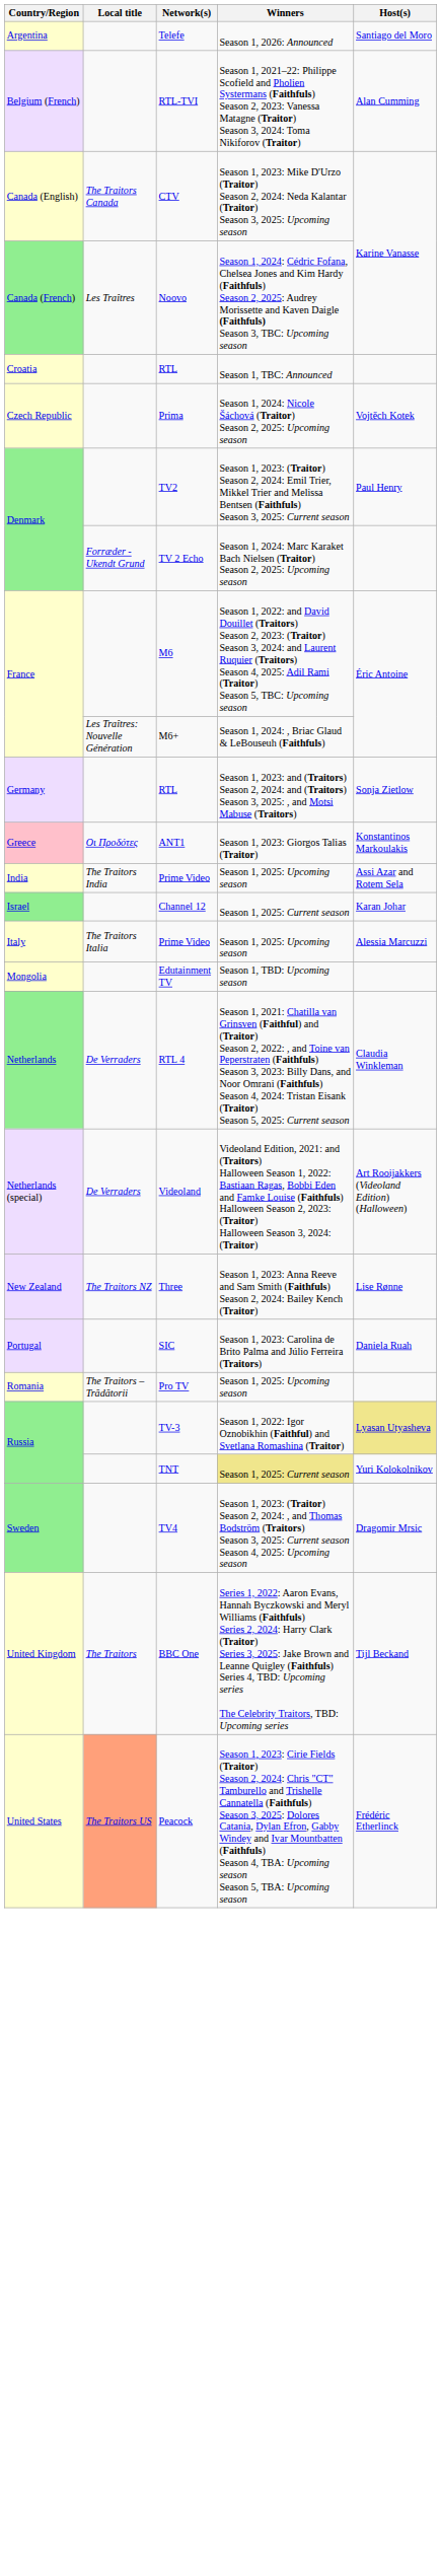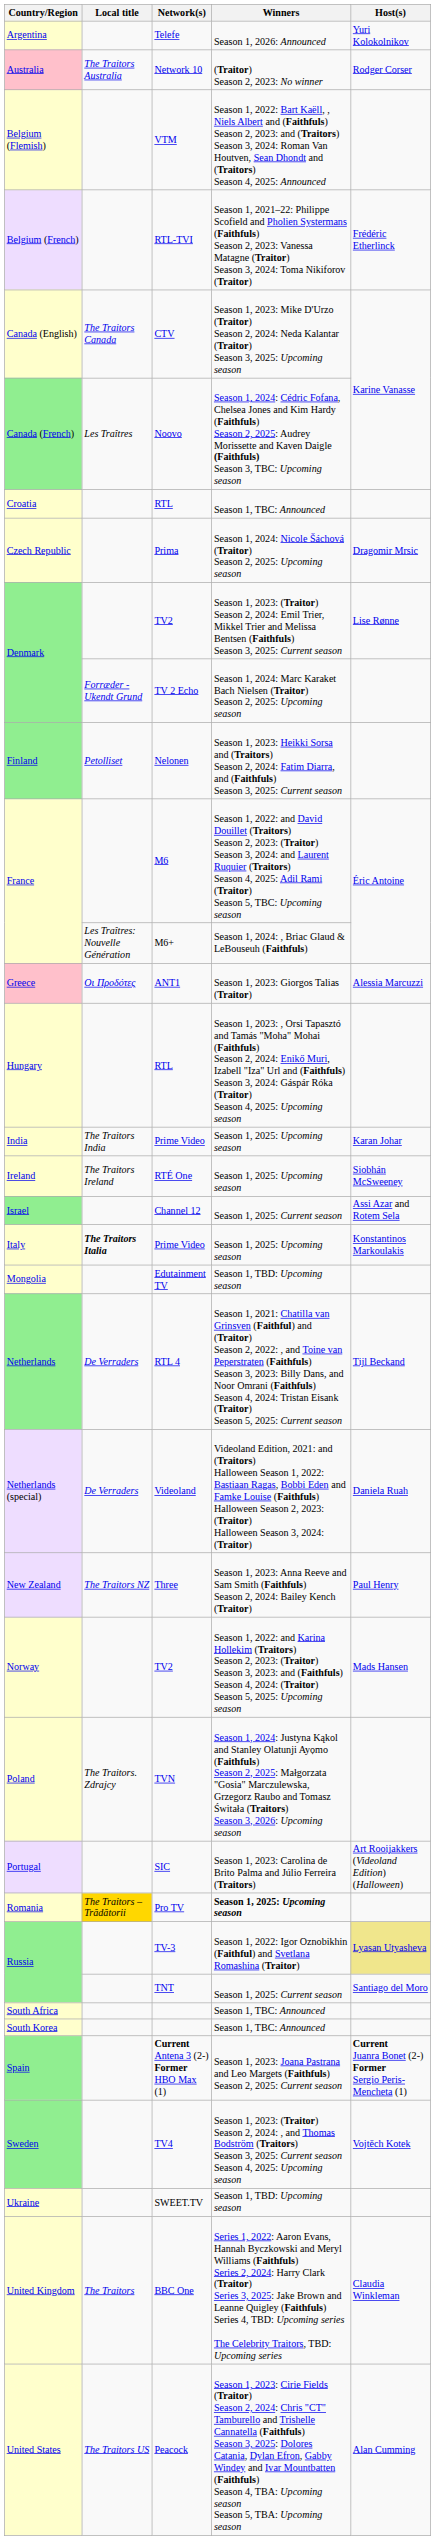Argentina | Host(s): Santiago del Moro -> Yuri Kolokolnikov
+ row: Australia | The Traitors Australia | Network 10 | (Traitor) Season 2, 2023: No winner | Rodger Corser
+ row: Belgium (Flemish) | VTM | Season 1, 2022: Bart Kaëll, , Niels Albert and (Faithfuls) Season 2, 2023: and (Traitors) Season 3, 2024: Roman Van Houtven, Sean Dhondt and (Traitors) Season 4, 2025: Announced
Belgium (French) | Host(s): Alan Cumming -> Frédéric Etherlinck
Czech Republic | Host(s): Vojtěch Kotek -> Dragomir Mrsic
Denmark / TV2 | Host(s): Paul Henry -> Lise Rønne
+ row: Finland | Petolliset | Nelonen | Season 1, 2023: Heikki Sorsa and (Traitors) Season 2, 2024: Fatim Diarra, and (Faithfuls) Season 3, 2025: Current season
- row: Germany | RTL | Season 1, 2023: and (Traitors) Season 2, 2024: and (Traitors) Season 3, 2025: , and Motsi Mabuse (Traitors) | Sonja Zietlow
Greece | Host(s): Konstantinos Markoulakis -> Alessia Marcuzzi
+ row: Hungary | RTL | Season 1, 2023: , Orsi Tapasztó and Tamás "Moha" Mohai (Faithfuls) Season 2, 2024: Enikő Muri, Izabell "Iza" Url and (Faithfuls) Season 3, 2024: Gáspár Róka (Traitor) Season 4, 2025: Upcoming season
India | Host(s): Assi Azar and Rotem Sela -> Karan Johar
+ row: Ireland | The Traitors Ireland | RTÉ One | Season 1, 2025: Upcoming season | Siobhán McSweeney
Israel | Host(s): Karan Johar -> Assi Azar and Rotem Sela
Italy | Local title: normal -> bold
Italy | Host(s): Alessia Marcuzzi -> Konstantinos Markoulakis
Netherlands | Host(s): Claudia Winkleman -> Tijl Beckand
Netherlands (special) | Host(s): Art Rooijakkers (Videoland Edition) (Halloween) -> Daniela Ruah
New Zealand | Host(s): Lise Rønne -> Paul Henry
+ row: Norway | TV2 | Season 1, 2022: and Karina Hollekim (Traitors) Season 2, 2023: (Traitor) Season 3, 2023: and (Faithfuls) Season 4, 2024: (Traitor) Season 5, 2025: Upcoming season | Mads Hansen
+ row: Poland | The Traitors. Zdrajcy | TVN | Season 1, 2024: Justyna Kąkol and Stanley Olatunji Ayọmo (Faithfuls) Season 2, 2025: Małgorzata "Gosia" Marczulewska, Grzegorz Raubo and Tomasz Świtała (Traitors) Season 3, 2026: Upcoming season
Portugal | Host(s): Daniela Ruah -> Art Rooijakkers (Videoland Edition) (Halloween)
Romania | Local title: no background -> gold background
Romania | Winners: normal -> bold
Russia / TNT | Winners: khaki background -> no background
Russia / TNT | Host(s): Yuri Kolokolnikov -> Santiago del Moro
+ row: South Africa | Season 1, TBC: Announced
+ row: South Korea | Season 1, TBC: Announced
+ row: Spain | Current Antena 3 (2-) Former HBO Max (1) | Season 1, 2023: Joana Pastrana and Leo Margets (Faithfuls) Season 2, 2025: Current season | Current Juanra Bonet (2-) Former Sergio Peris-Mencheta (1)
Sweden | Host(s): Dragomir Mrsic -> Vojtěch Kotek
+ row: Ukraine | SWEET.TV | Season 1, TBD: Upcoming season
United Kingdom | Host(s): Tijl Beckand -> Claudia Winkleman
United States | Local title: lightsalmon background -> no background
United States | Host(s): Frédéric Etherlinck -> Alan Cumming
